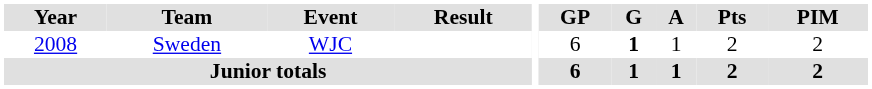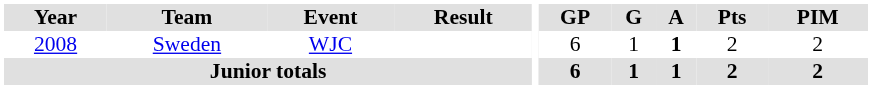Sweden | G: bold -> normal
Sweden | A: normal -> bold
